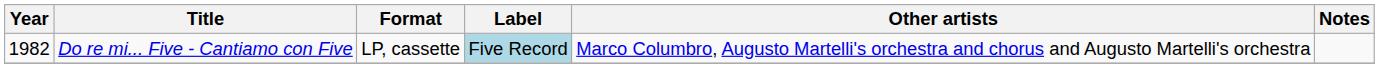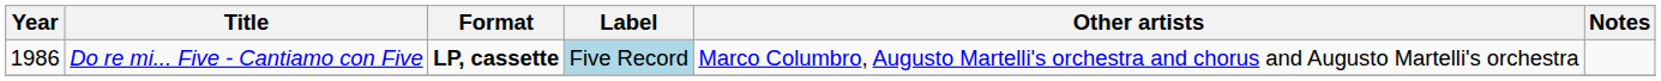Do re mi... Five - Cantiamo con Five | Year: 1982 -> 1986
Do re mi... Five - Cantiamo con Five | Format: normal -> bold
